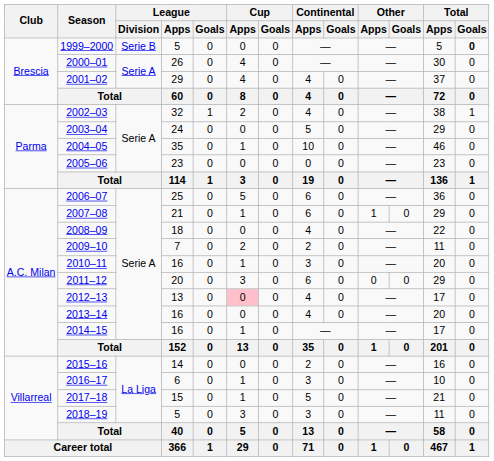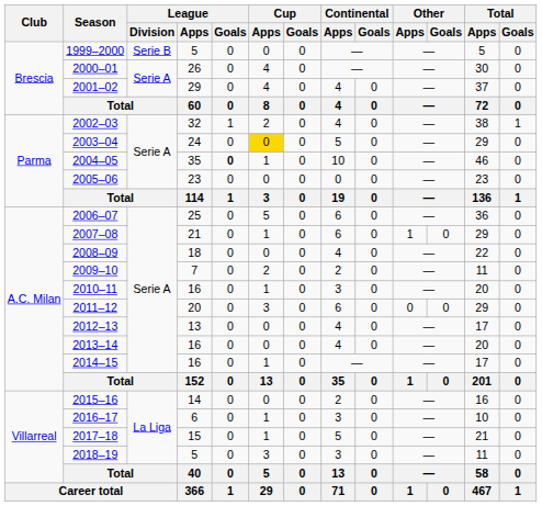1999–2000 | Total / Goals: bold -> normal
2003–04 | Cup / Apps: no background -> gold background
2004–05 | League / Goals: normal -> bold
2012–13 | Cup / Apps: pink background -> no background
